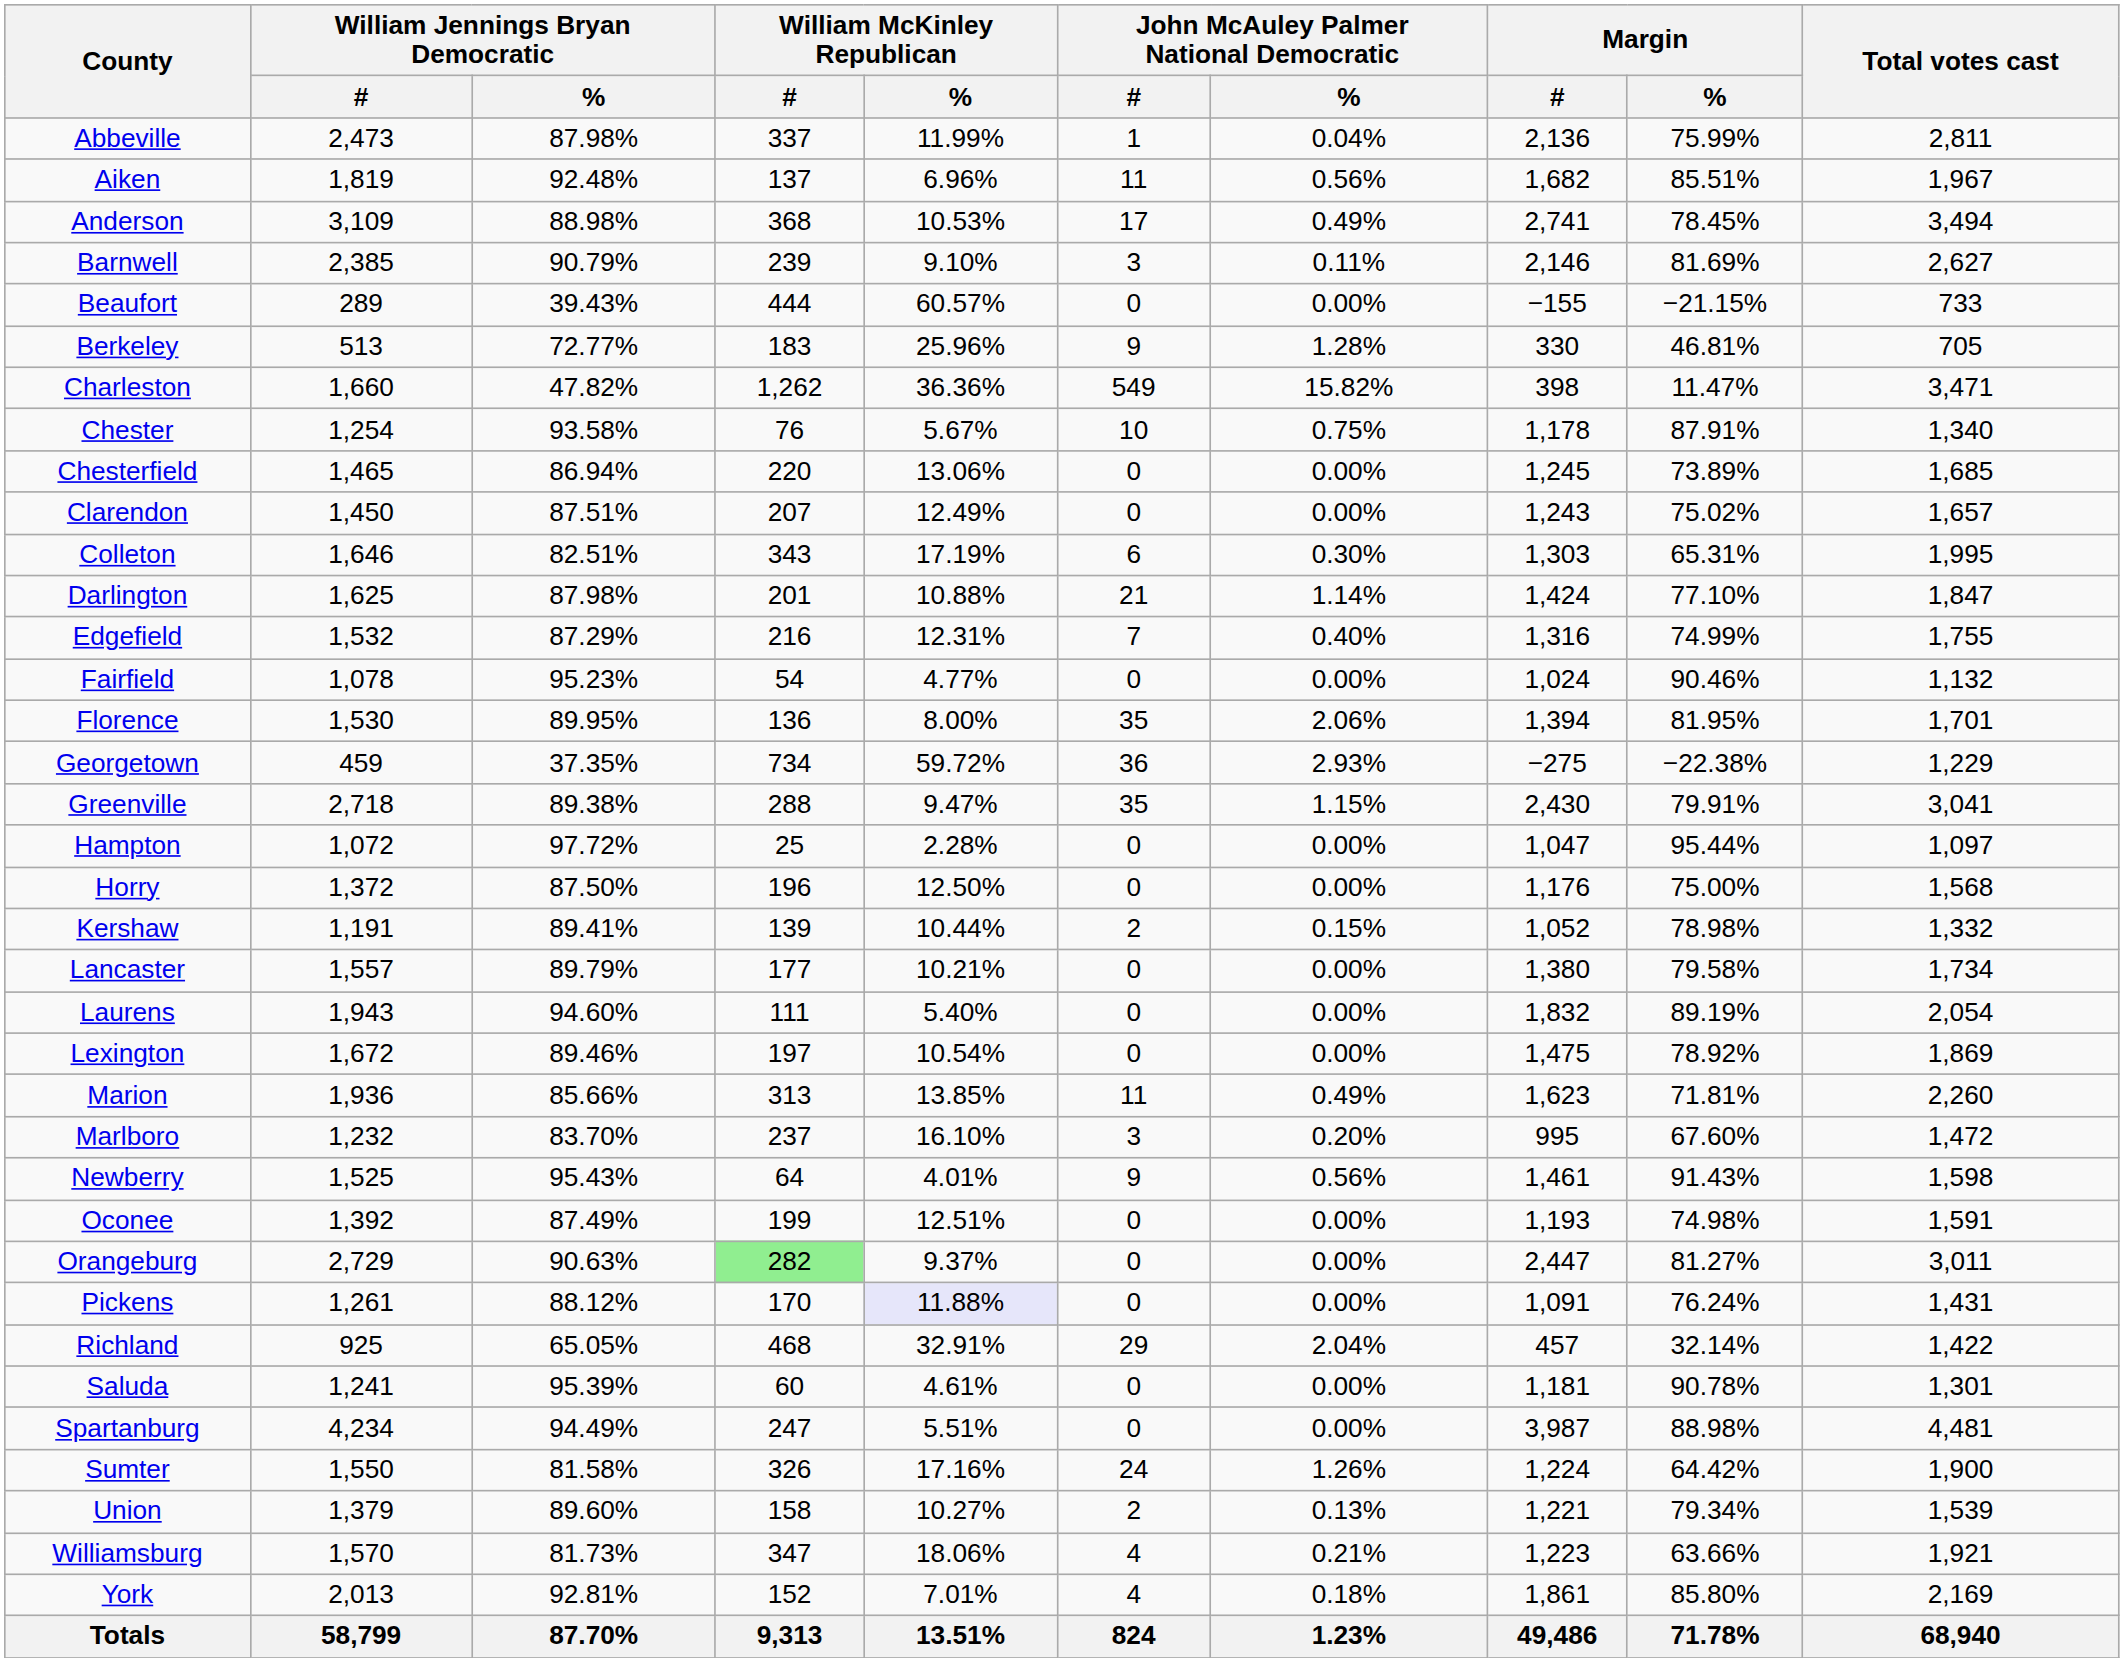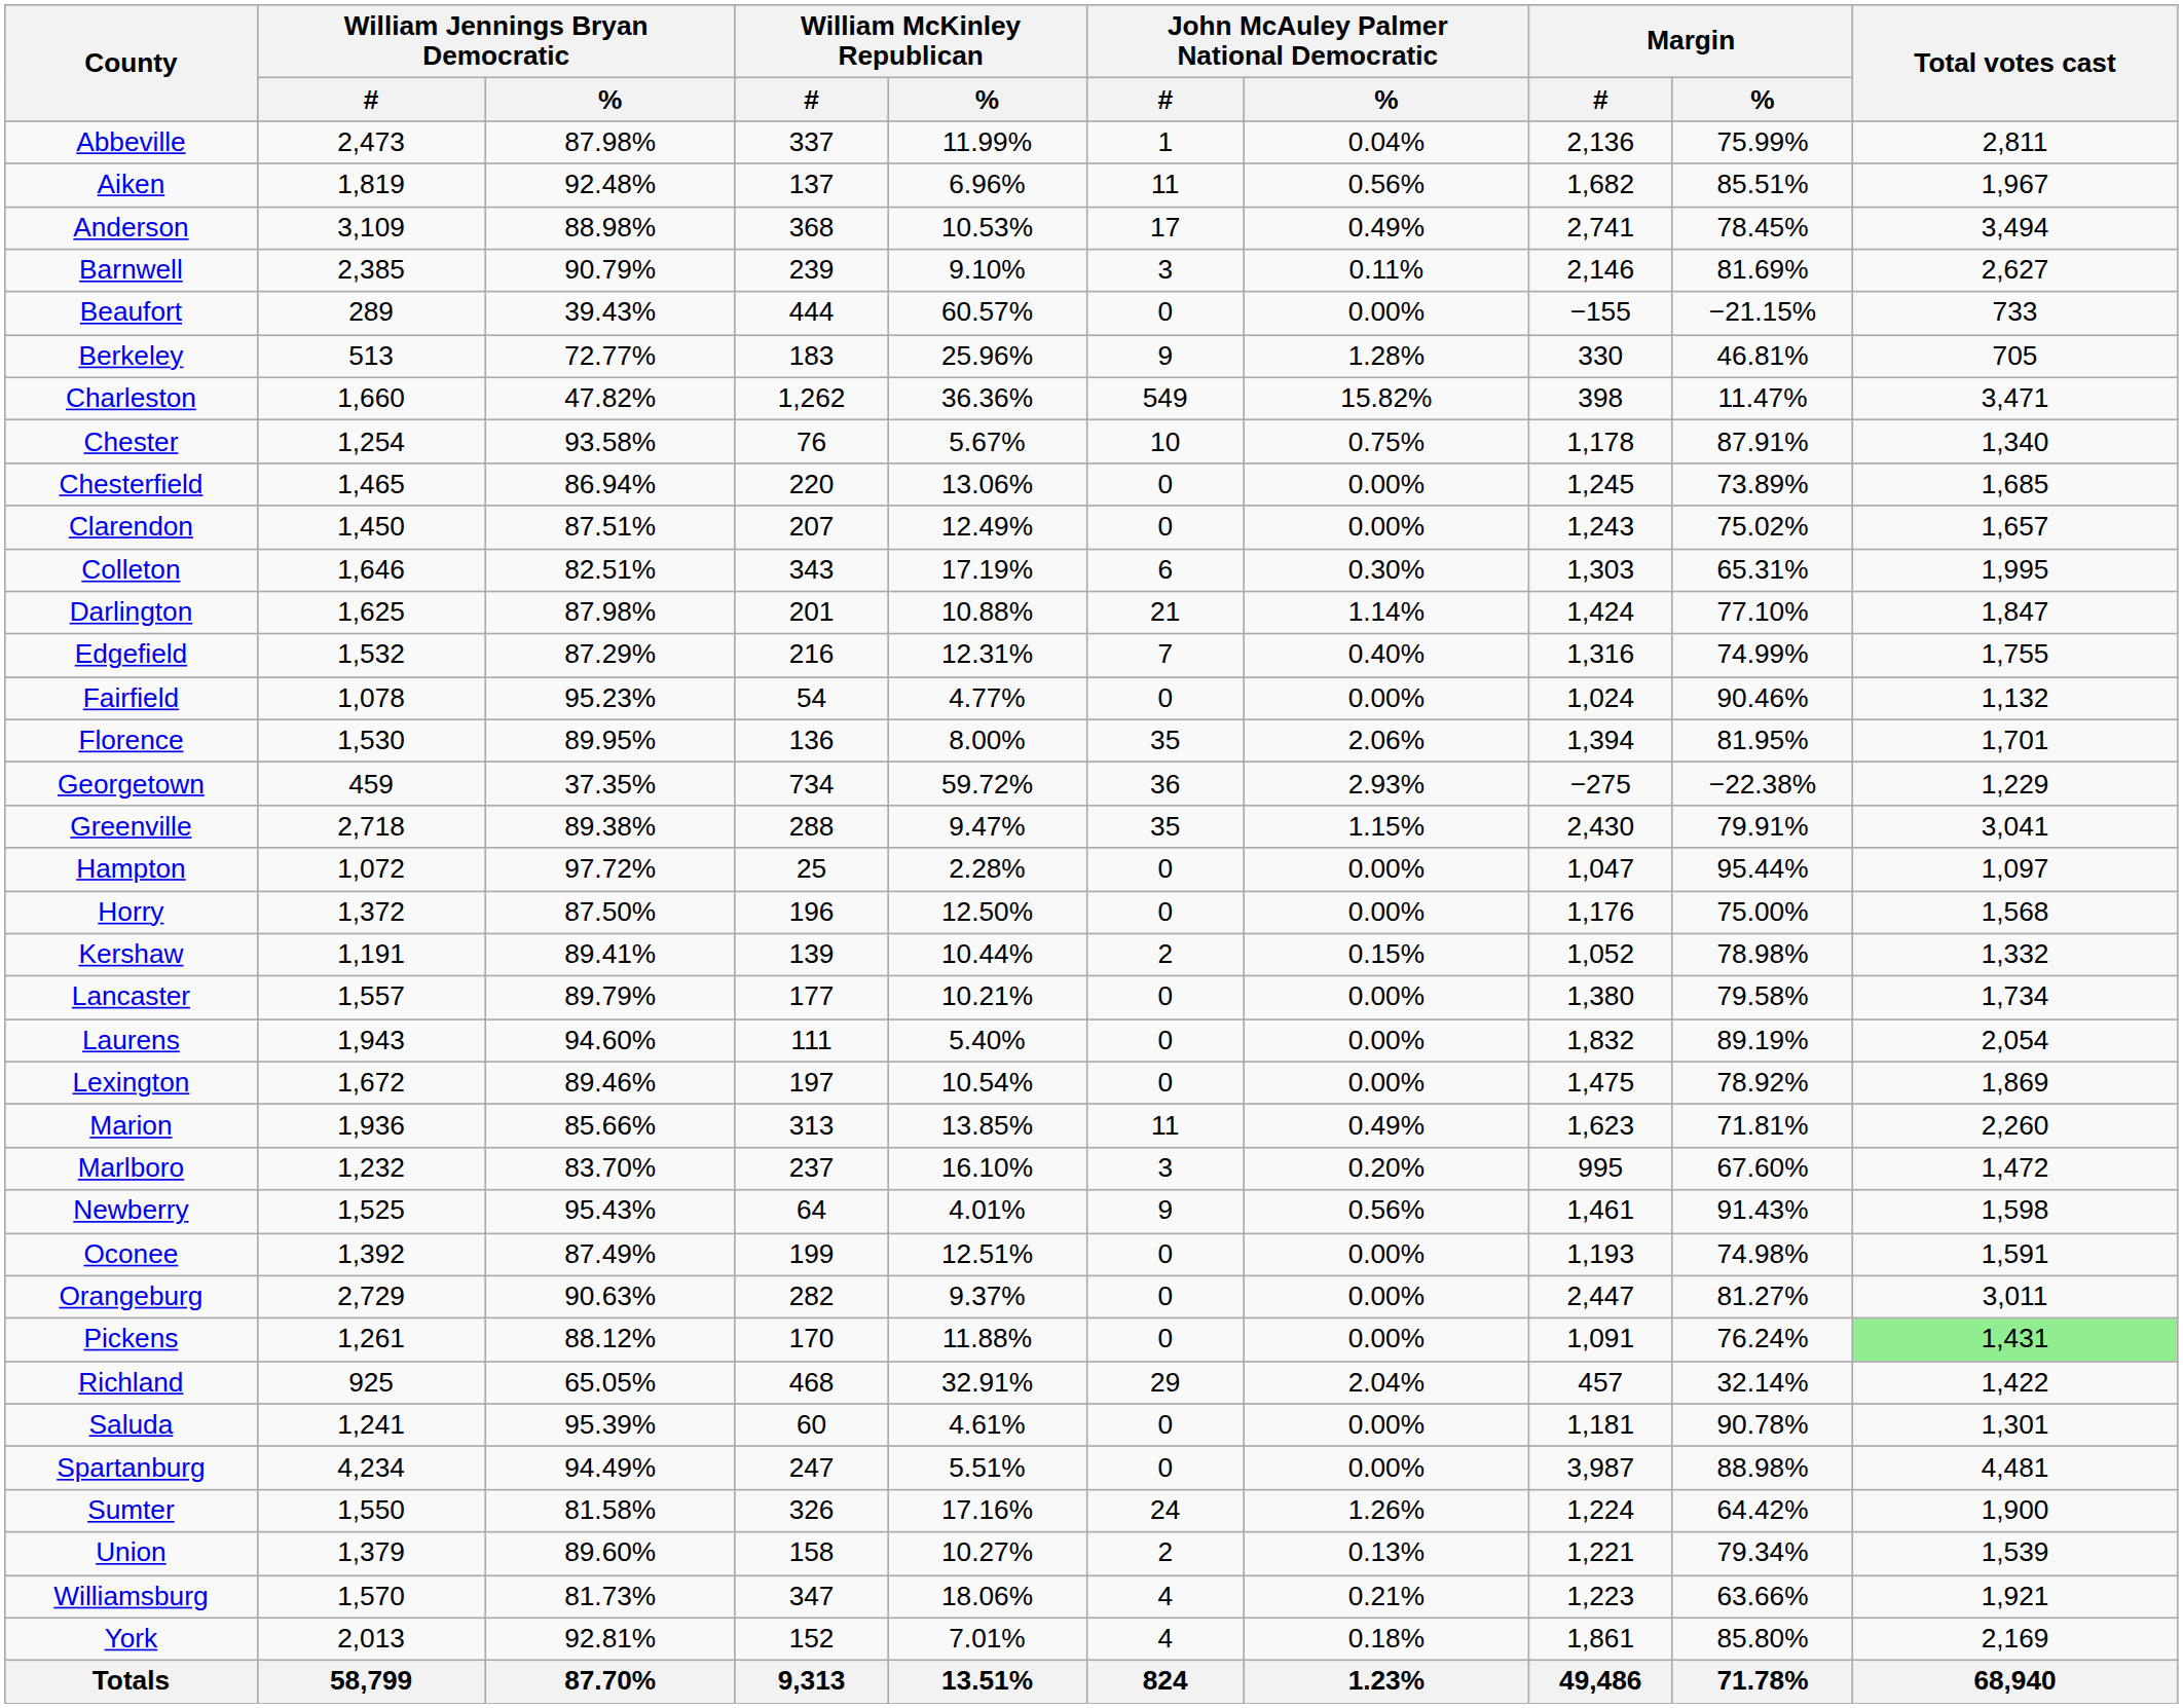Orangeburg | William McKinley Republican / #: lightgreen background -> no background
Pickens | William McKinley Republican / %: lavender background -> no background
Pickens | Total votes cast: no background -> lightgreen background
